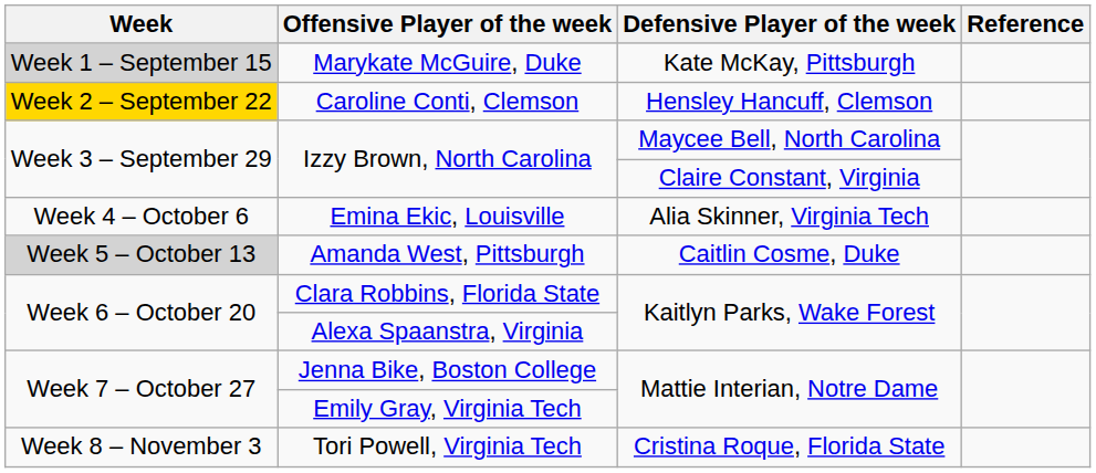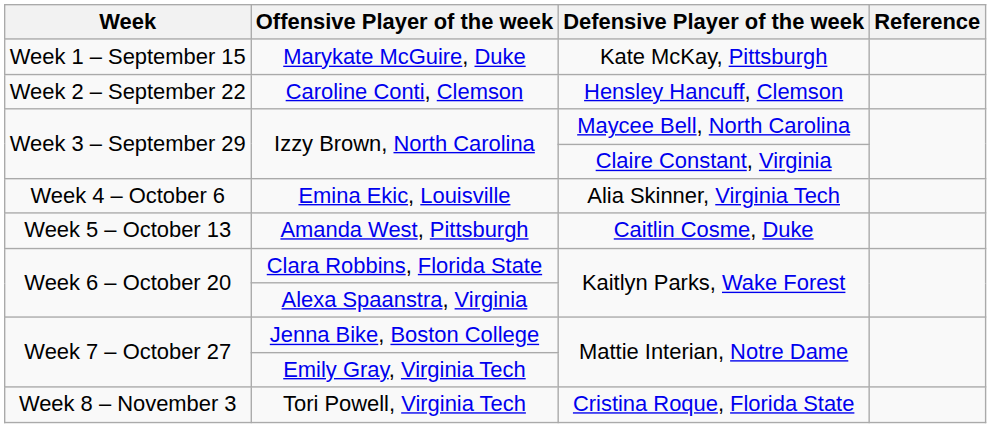Marykate McGuire, Duke | Week: lightgrey background -> no background
Caroline Conti, Clemson | Week: gold background -> no background
Amanda West, Pittsburgh | Week: lightgrey background -> no background
